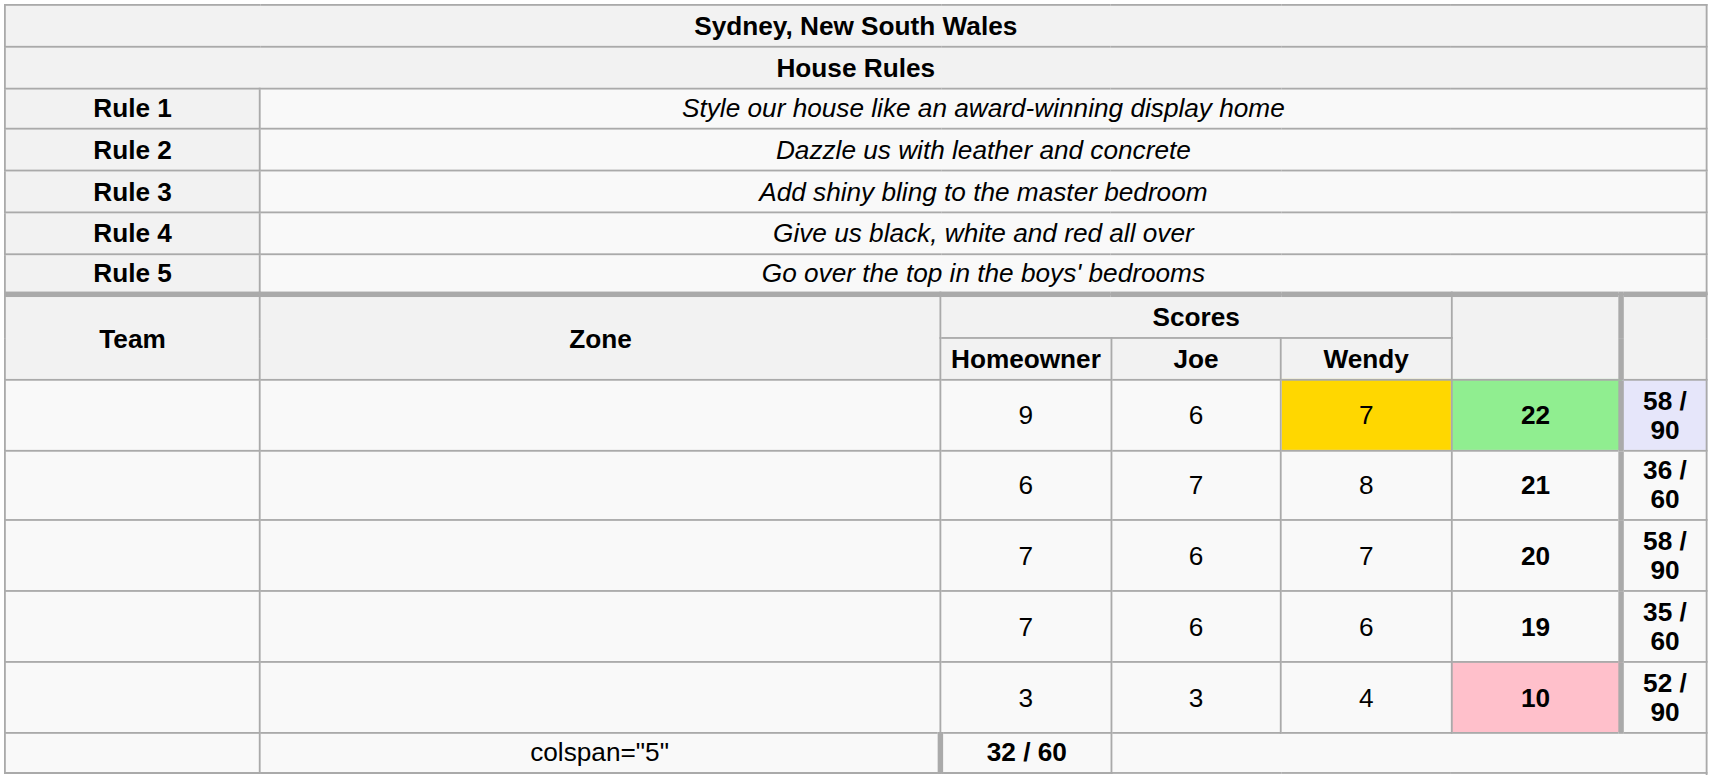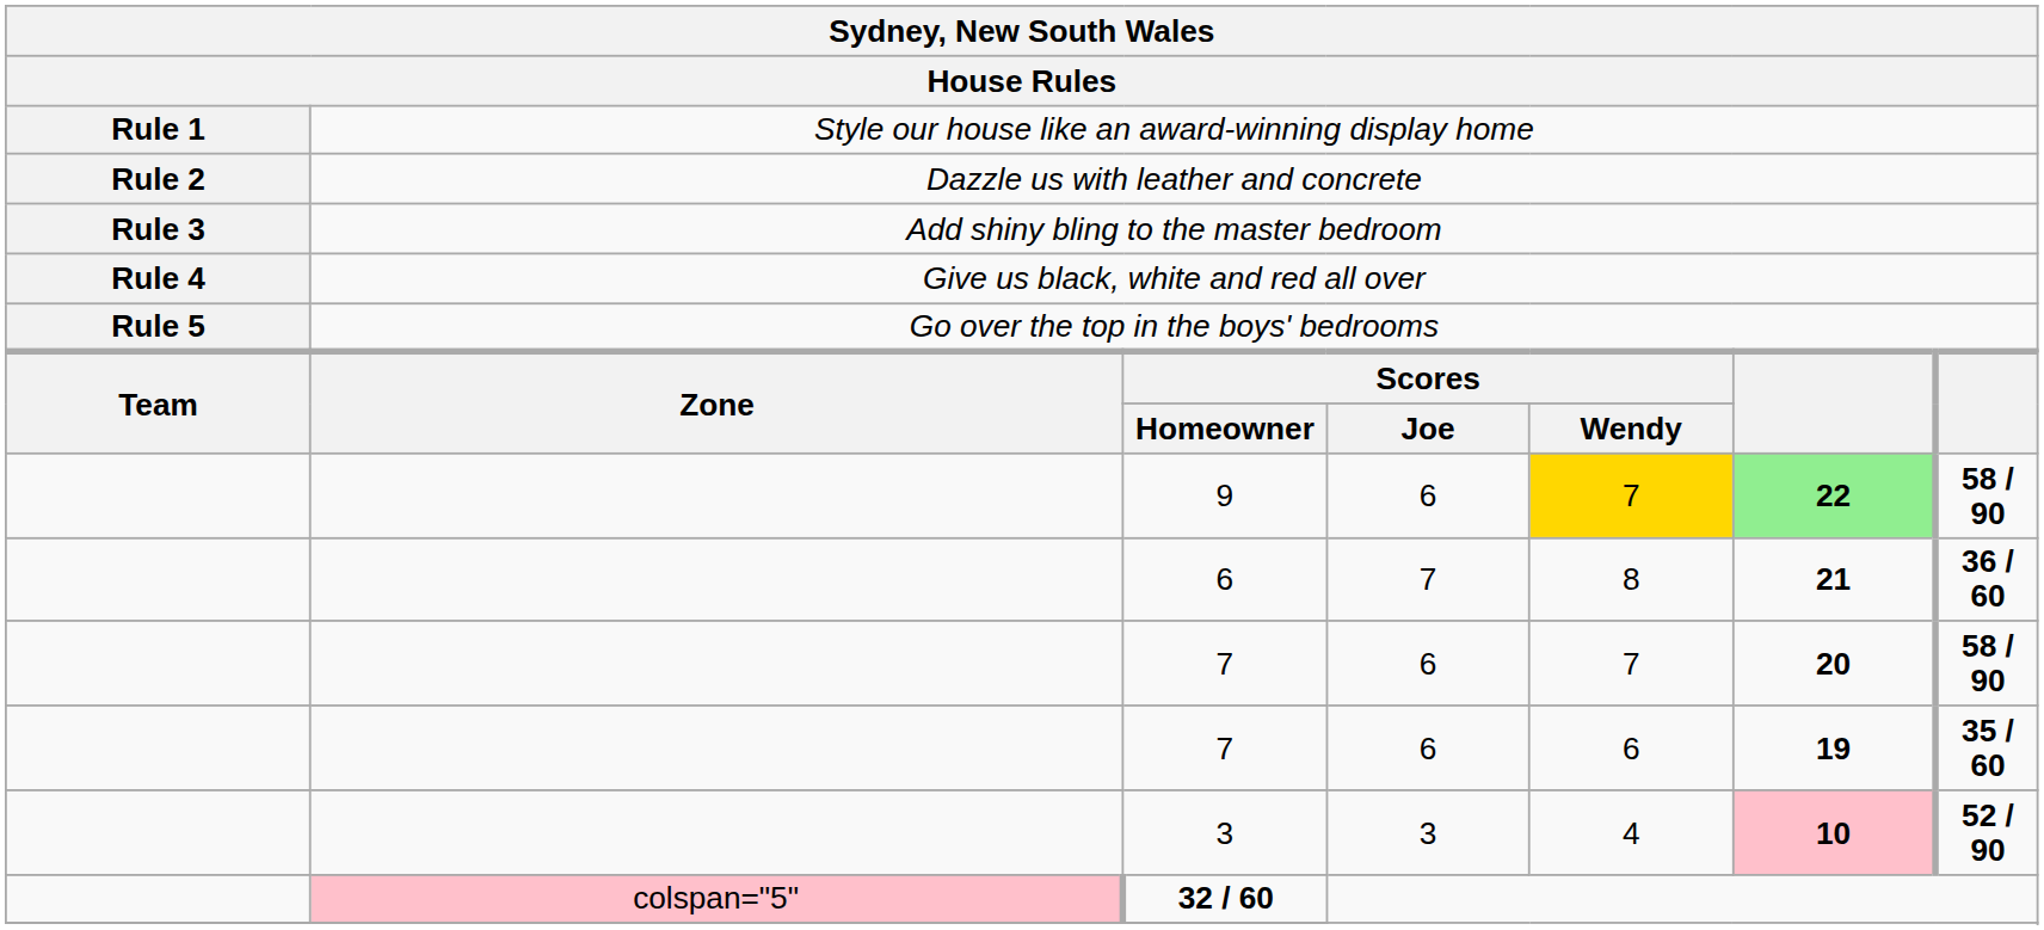9 | column 7: lavender background -> no background
32 / 60 | column 2: no background -> pink background
